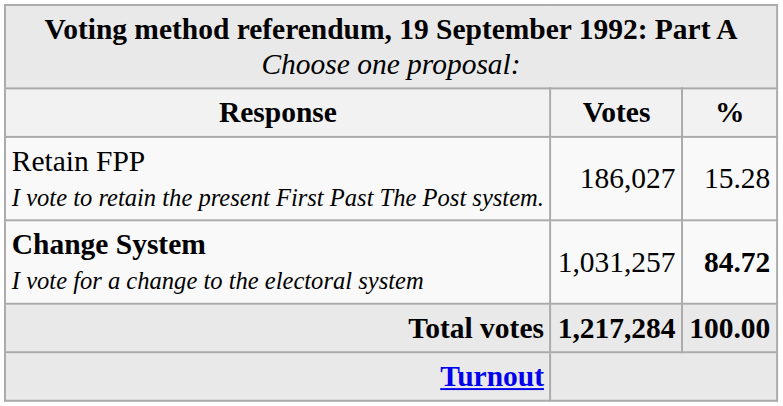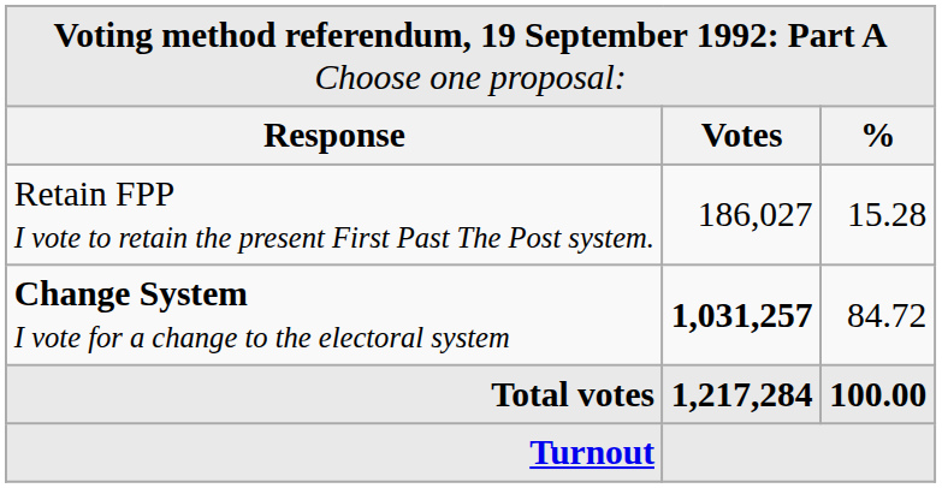Change System I vote for a change to the electoral system | column 2: normal -> bold
Change System I vote for a change to the electoral system | column 3: bold -> normal
